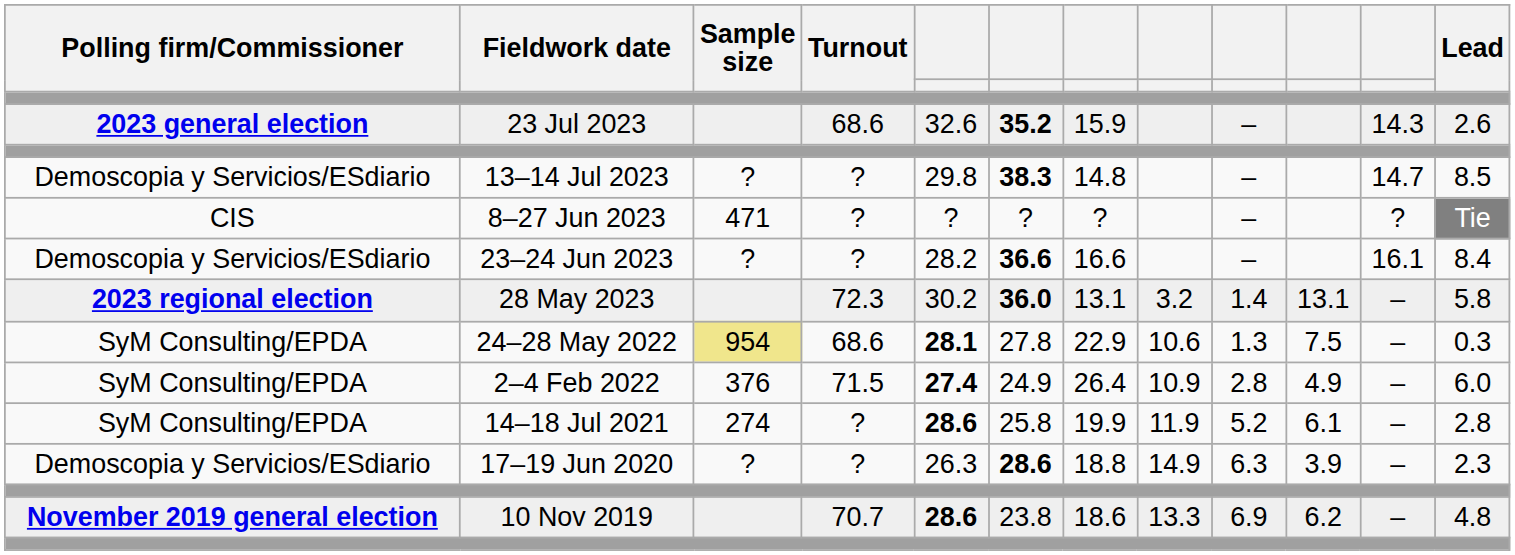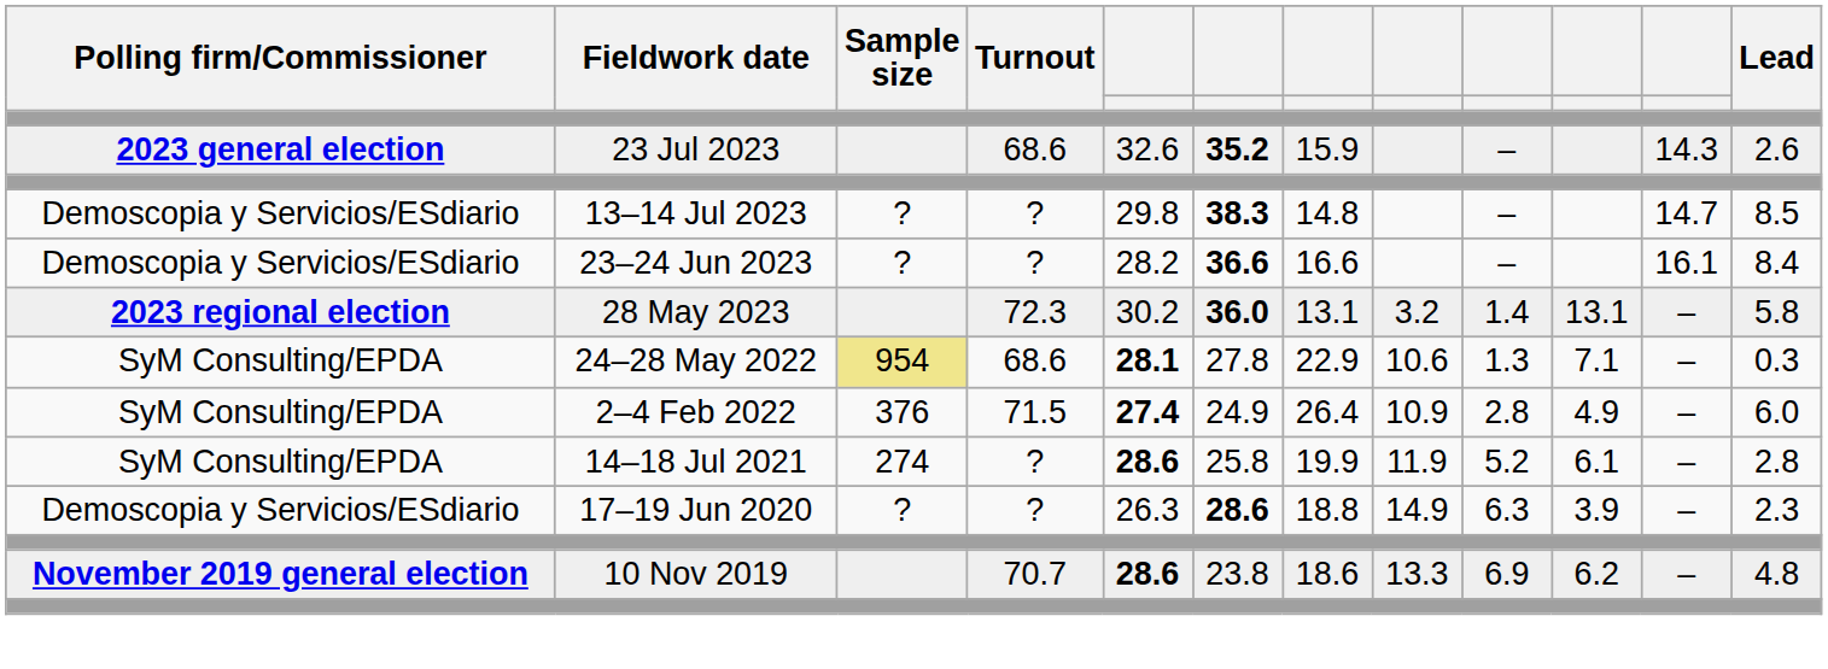- row: CIS | 8–27 Jun 2023 | 471 | ? | ? | ? | ? | – | ? | Tie
24–28 May 2022 | column 10: 7.5 -> 7.1
